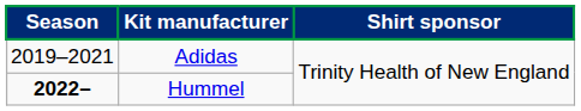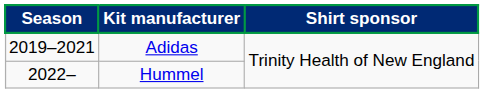Hummel | Season: bold -> normal
